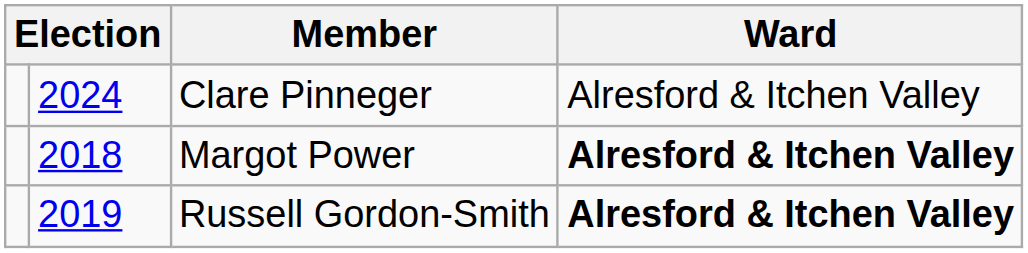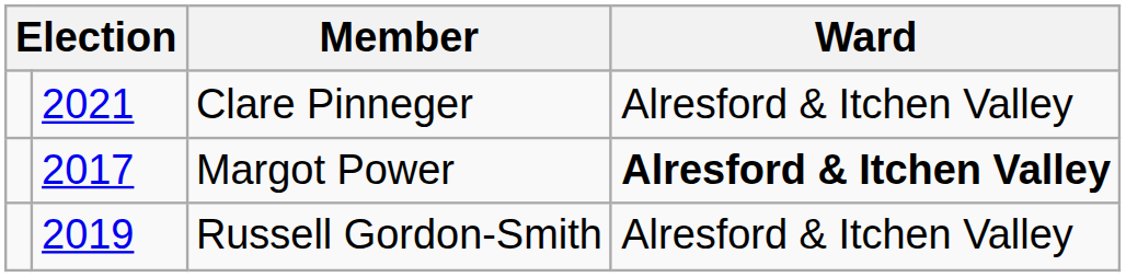Clare Pinneger | column 2: 2024 -> 2021
Margot Power | column 2: 2018 -> 2017
Russell Gordon-Smith | Ward: bold -> normal
